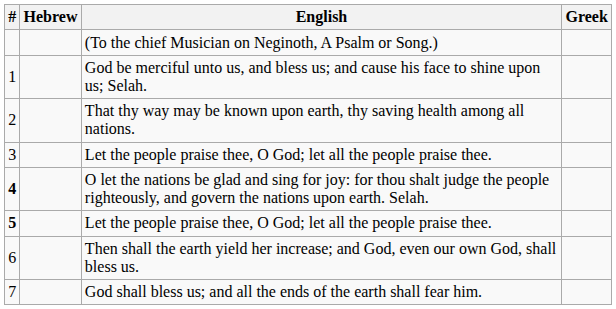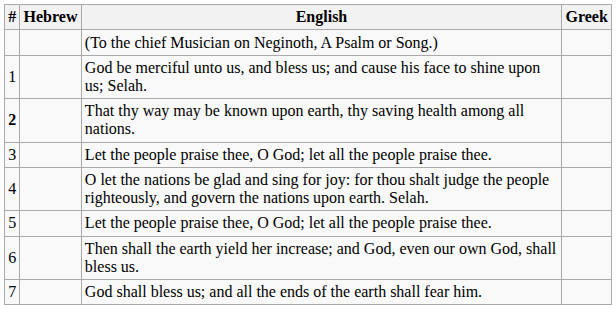2 | #: normal -> bold
4 | #: bold -> normal
5 | #: bold -> normal
